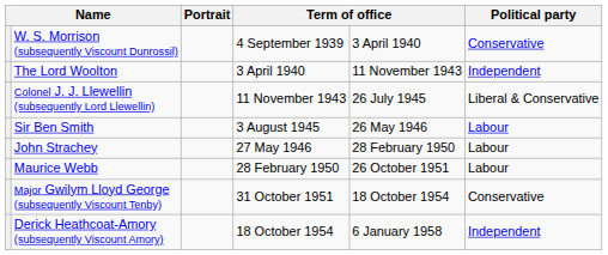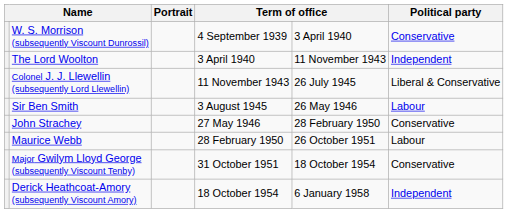John Strachey | Political party: Labour -> Conservative
